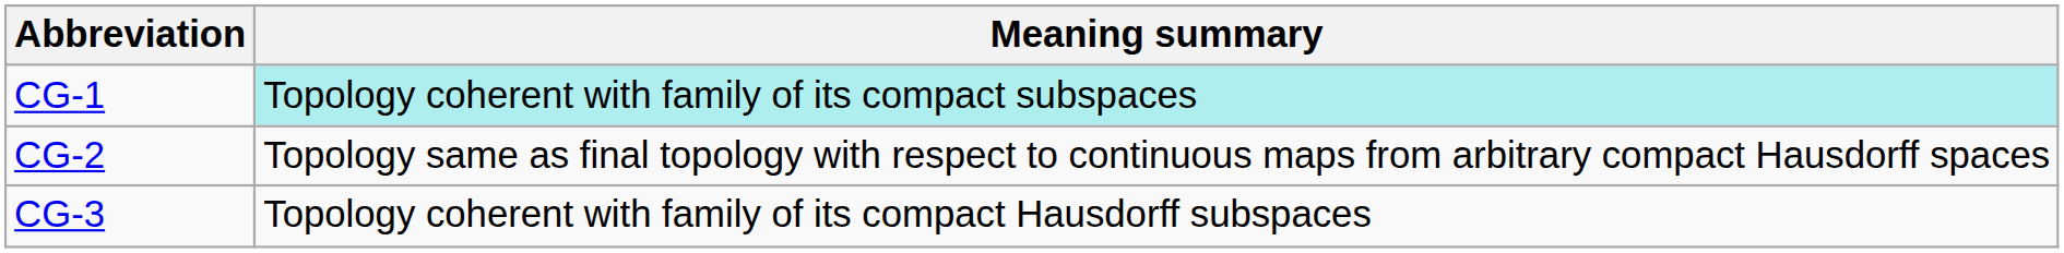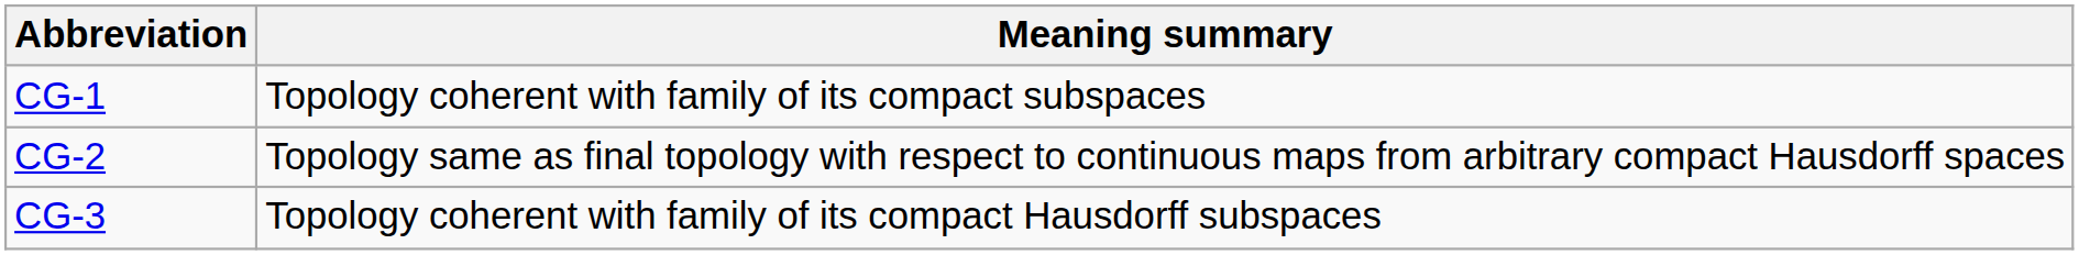CG-1 | Meaning summary: paleturquoise background -> no background
